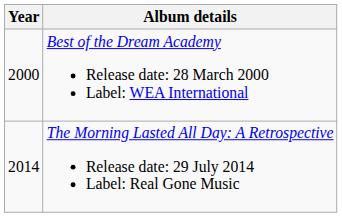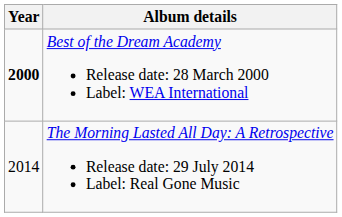row 2 | Year: normal -> bold
